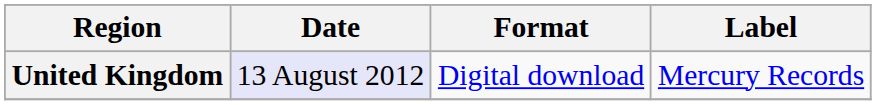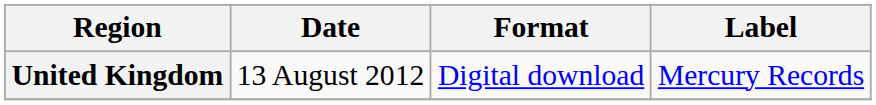United Kingdom | Date: lavender background -> no background
